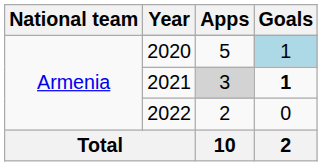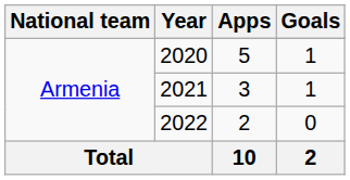2020 | Goals: lightblue background -> no background
2021 | Apps: lightgrey background -> no background
2021 | Goals: bold -> normal
